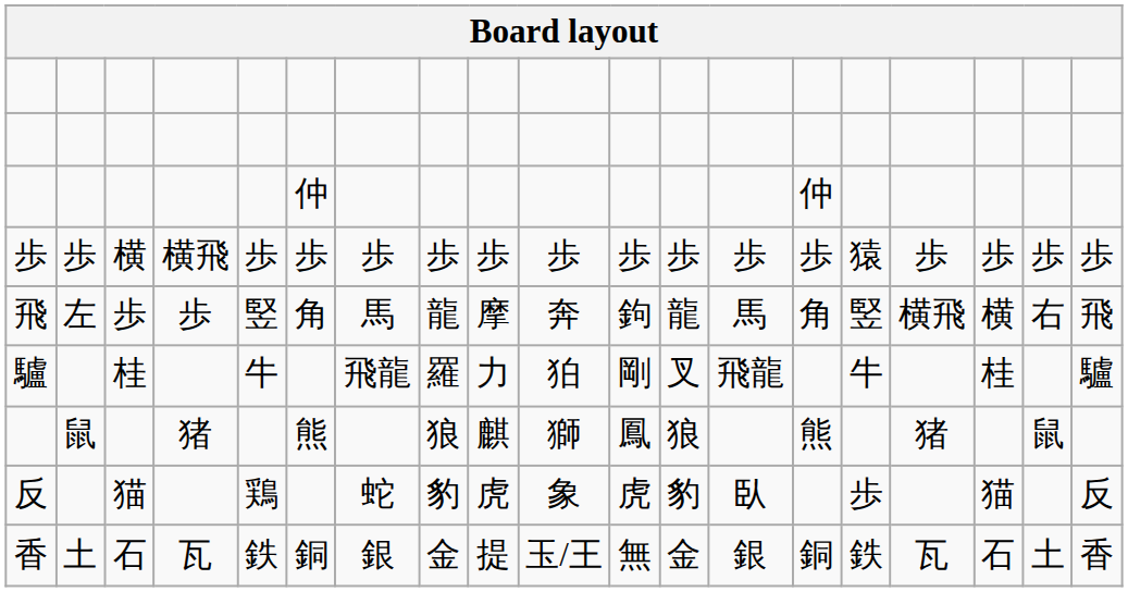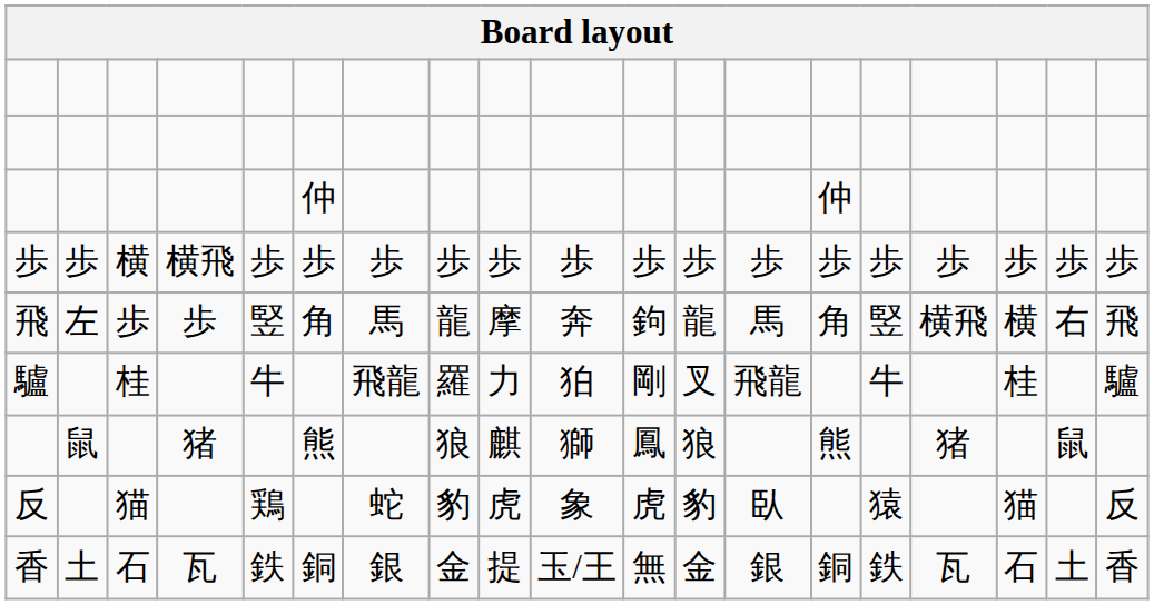row 5 | column 15: 猿 -> 歩
row 9 | column 15: 歩 -> 猿
